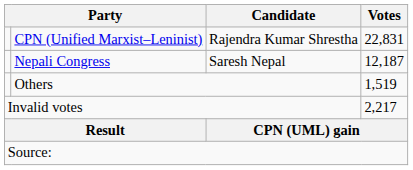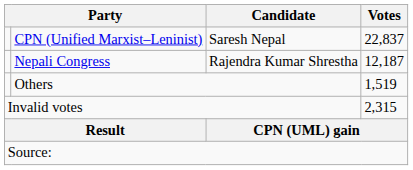CPN (Unified Marxist–Leninist) | Candidate: Rajendra Kumar Shrestha -> Saresh Nepal
CPN (Unified Marxist–Leninist) | Votes: 22,831 -> 22,837
Nepali Congress | Candidate: Saresh Nepal -> Rajendra Kumar Shrestha
Invalid votes | Votes: 2,217 -> 2,315
